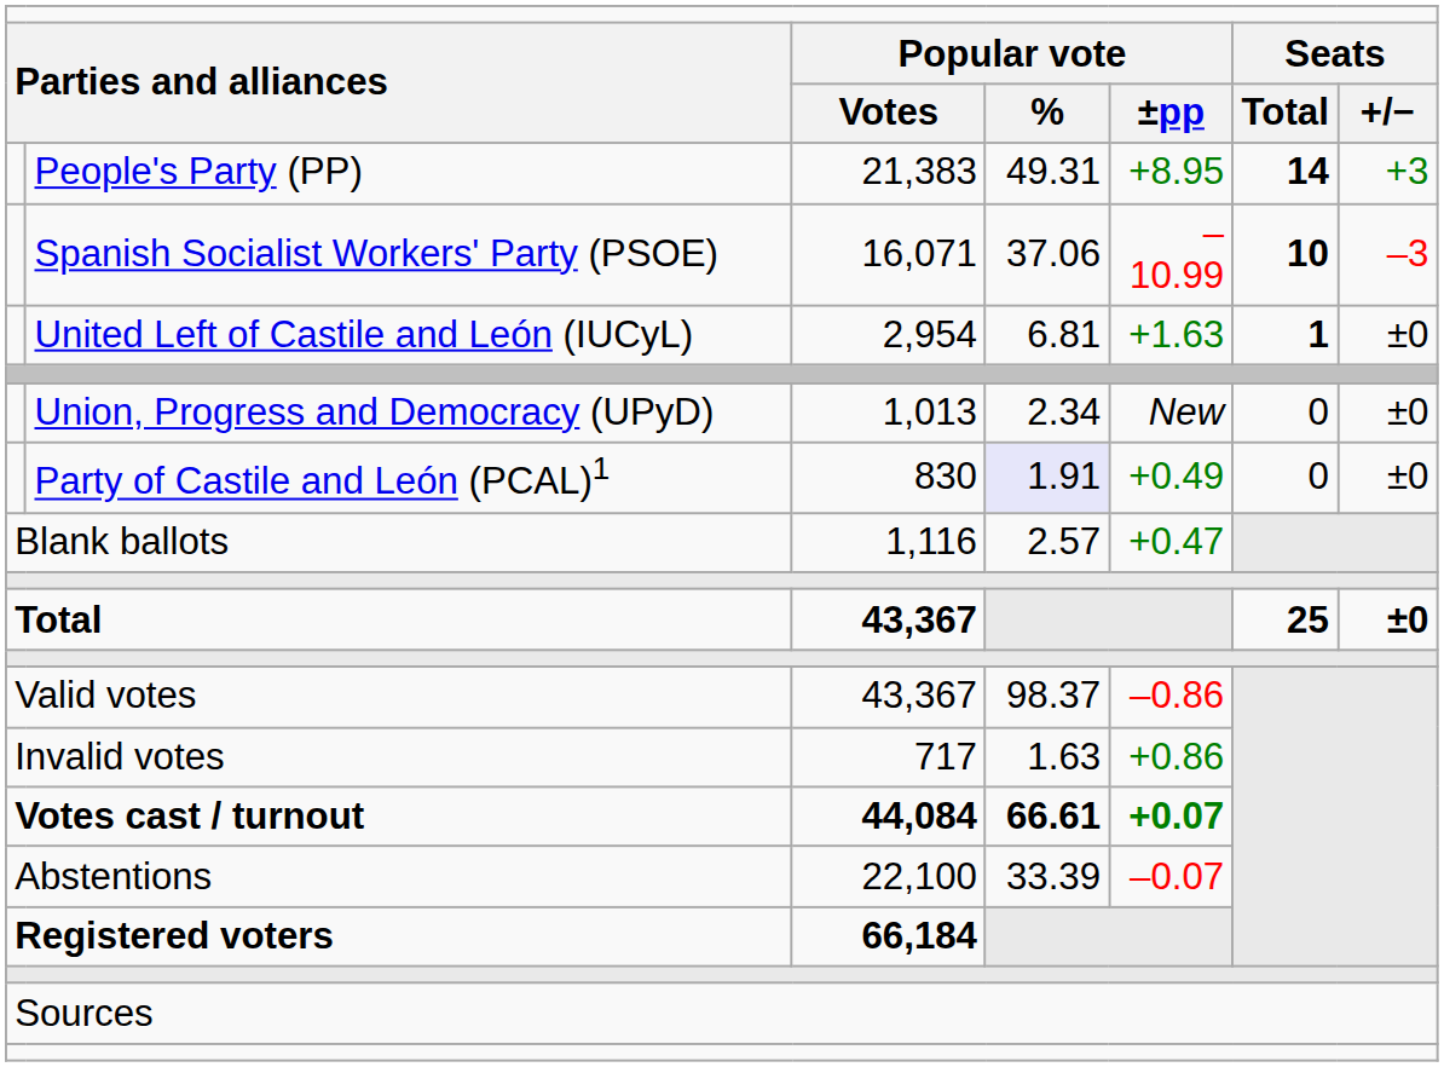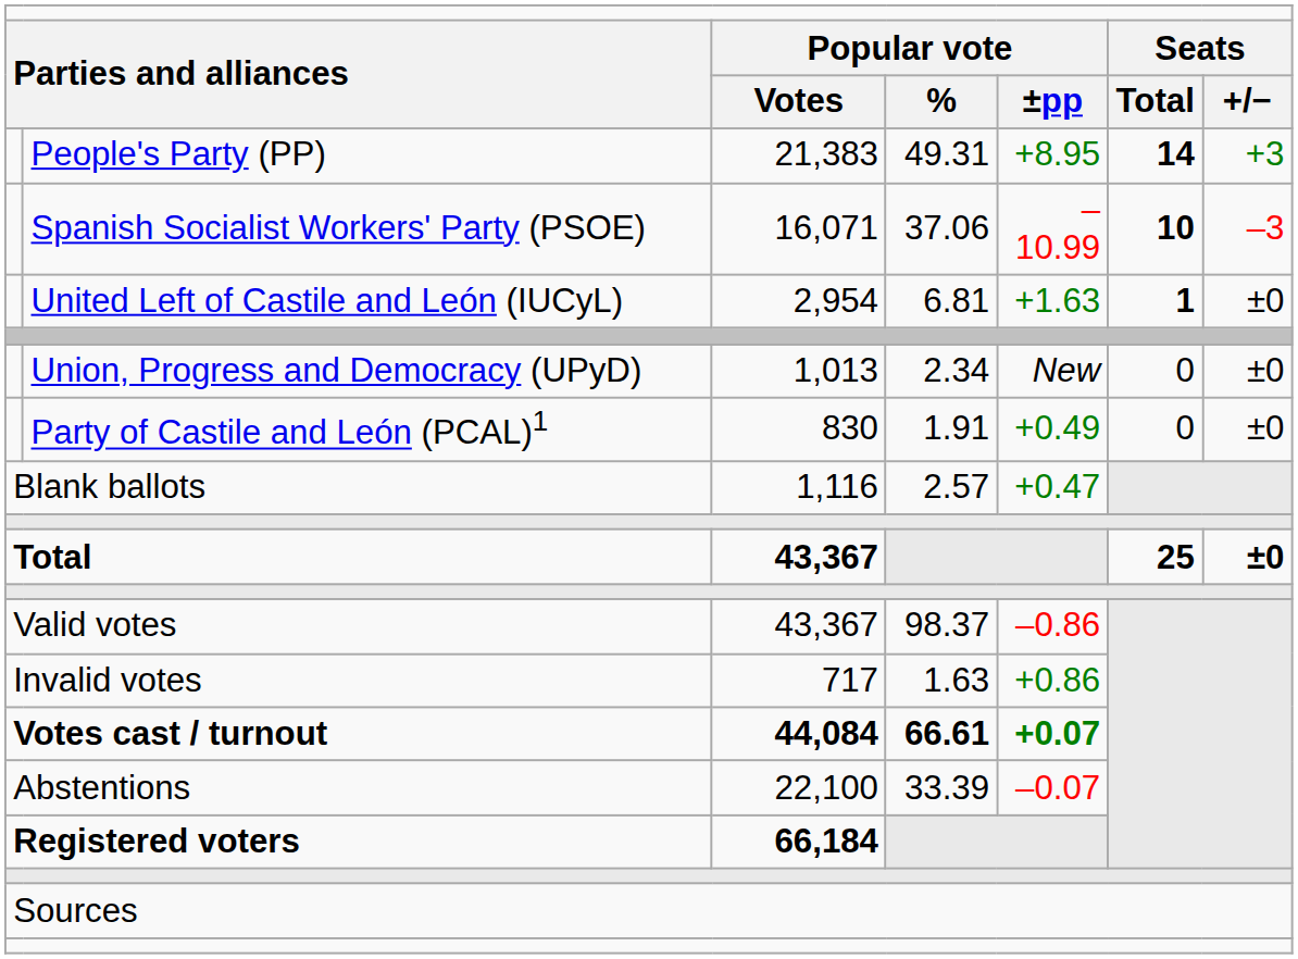Party of Castile and León (PCAL)1 | column 4: lavender background -> no background
